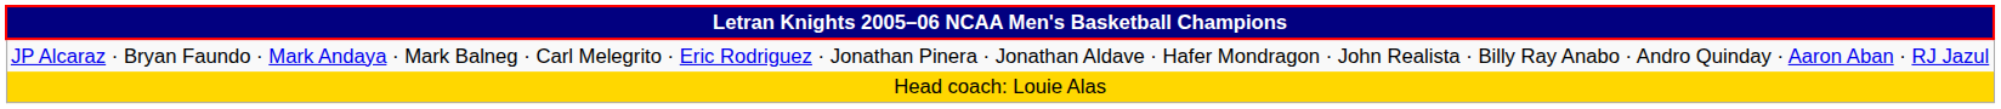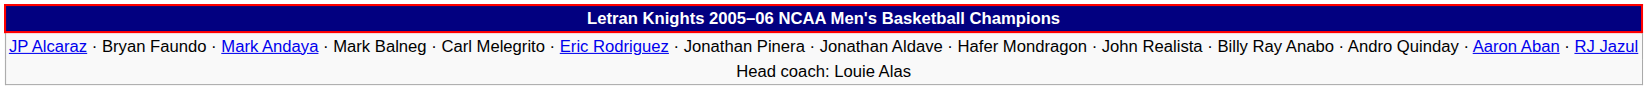row 3 | column 1: gold background -> no background
